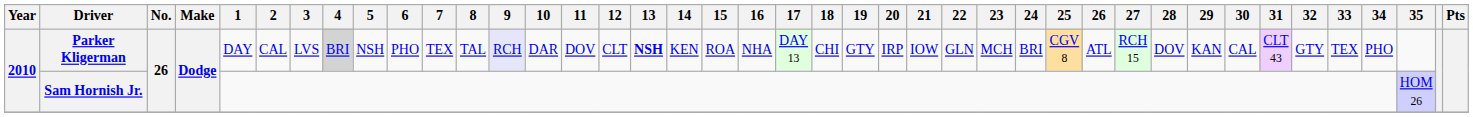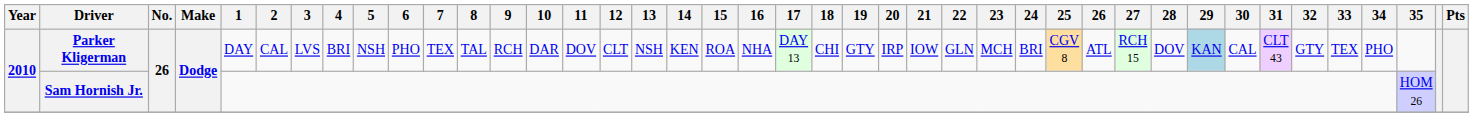Parker Kligerman | 4: lightgrey background -> no background
Parker Kligerman | 9: lavender background -> no background
Parker Kligerman | 13: bold -> normal
Parker Kligerman | 29: no background -> lightblue background
